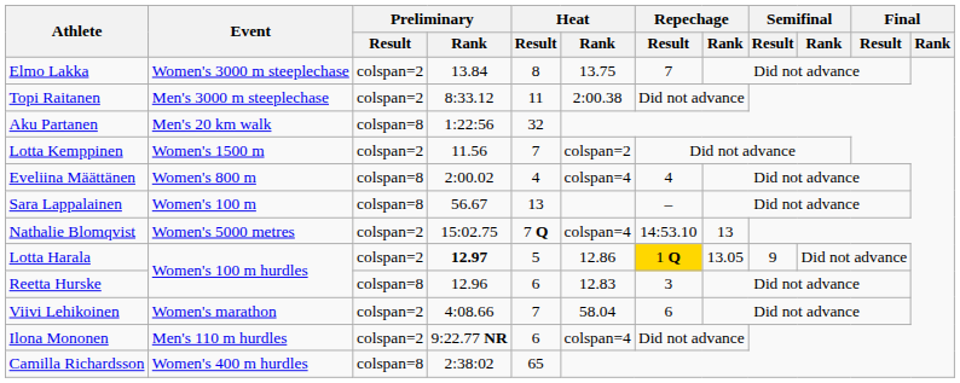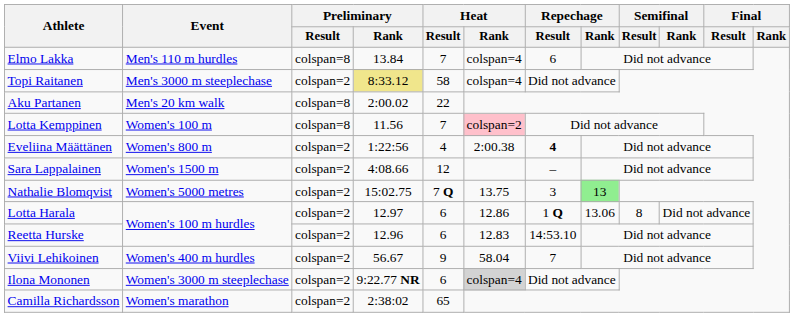Elmo Lakka | Event: Women's 3000 m steeplechase -> Men's 110 m hurdles
Elmo Lakka | Preliminary / Result: colspan=2 -> colspan=8
Elmo Lakka | Heat / Result: 8 -> 7
Elmo Lakka | Heat / Rank: 13.75 -> colspan=4
Elmo Lakka | Repechage / Result: 7 -> 6
Topi Raitanen | Preliminary / Rank: no background -> khaki background
Topi Raitanen | Heat / Result: 11 -> 58
Topi Raitanen | Heat / Rank: 2:00.38 -> colspan=4
Aku Partanen | Preliminary / Rank: 1:22:56 -> 2:00.02
Aku Partanen | Heat / Result: 32 -> 22
Lotta Kemppinen | Event: Women's 1500 m -> Women's 100 m
Lotta Kemppinen | Preliminary / Result: colspan=2 -> colspan=8
Lotta Kemppinen | Heat / Rank: no background -> pink background
Eveliina Määttänen | Preliminary / Result: colspan=8 -> colspan=2
Eveliina Määttänen | Preliminary / Rank: 2:00.02 -> 1:22:56
Eveliina Määttänen | Heat / Rank: colspan=4 -> 2:00.38
Eveliina Määttänen | Repechage / Result: normal -> bold
Sara Lappalainen | Event: Women's 100 m -> Women's 1500 m
Sara Lappalainen | Preliminary / Result: colspan=8 -> colspan=2
Sara Lappalainen | Preliminary / Rank: 56.67 -> 4:08.66
Sara Lappalainen | Heat / Result: 13 -> 12
Nathalie Blomqvist | Heat / Rank: colspan=4 -> 13.75
Nathalie Blomqvist | Repechage / Result: 14:53.10 -> 3
Nathalie Blomqvist | Repechage / Rank: no background -> lightgreen background
Lotta Harala | Preliminary / Rank: bold -> normal
Lotta Harala | Heat / Result: 5 -> 6
Lotta Harala | Repechage / Result: gold background -> no background
Lotta Harala | Repechage / Rank: 13.05 -> 13.06
Lotta Harala | Semifinal / Result: 9 -> 8
Reetta Hurske | Preliminary / Result: colspan=8 -> colspan=2
Reetta Hurske | Repechage / Result: 3 -> 14:53.10
Viivi Lehikoinen | Event: Women's marathon -> Women's 400 m hurdles
Viivi Lehikoinen | Preliminary / Rank: 4:08.66 -> 56.67
Viivi Lehikoinen | Heat / Result: 7 -> 9
Viivi Lehikoinen | Repechage / Result: 6 -> 7
Ilona Mononen | Event: Men's 110 m hurdles -> Women's 3000 m steeplechase
Ilona Mononen | Heat / Rank: no background -> lightgrey background
Camilla Richardsson | Event: Women's 400 m hurdles -> Women's marathon
Camilla Richardsson | Preliminary / Result: colspan=8 -> colspan=2
